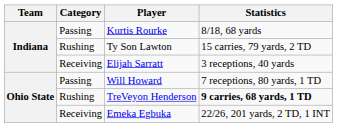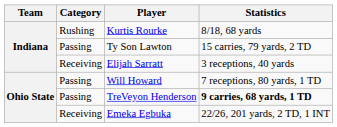Kurtis Rourke | Category: Passing -> Rushing
Ty Son Lawton | Category: Rushing -> Passing
TreVeyon Henderson | Category: Rushing -> Passing
